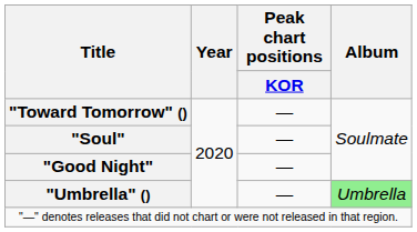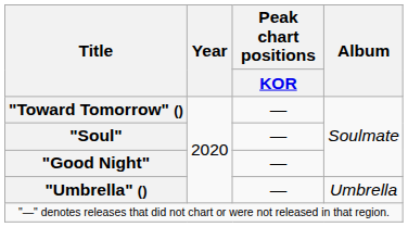"Umbrella" () | Album: lightgreen background -> no background
